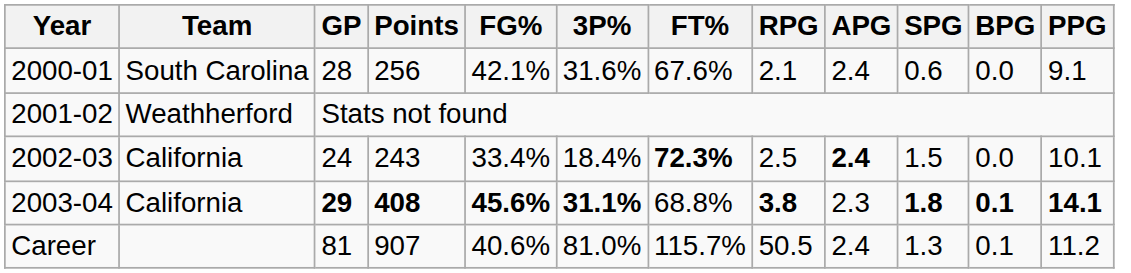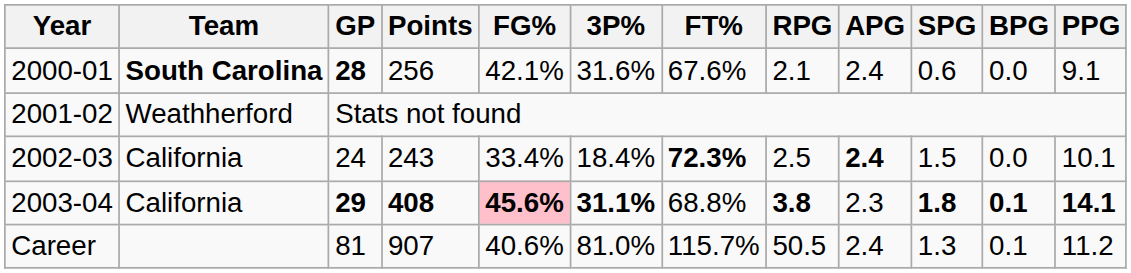2000-01 | Team: normal -> bold
2000-01 | GP: normal -> bold
2003-04 | FG%: no background -> pink background
